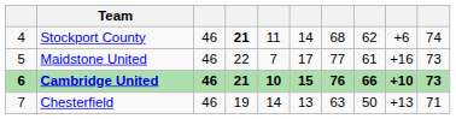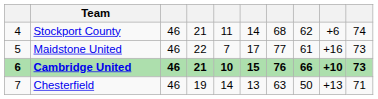Stockport County | column 4: bold -> normal
